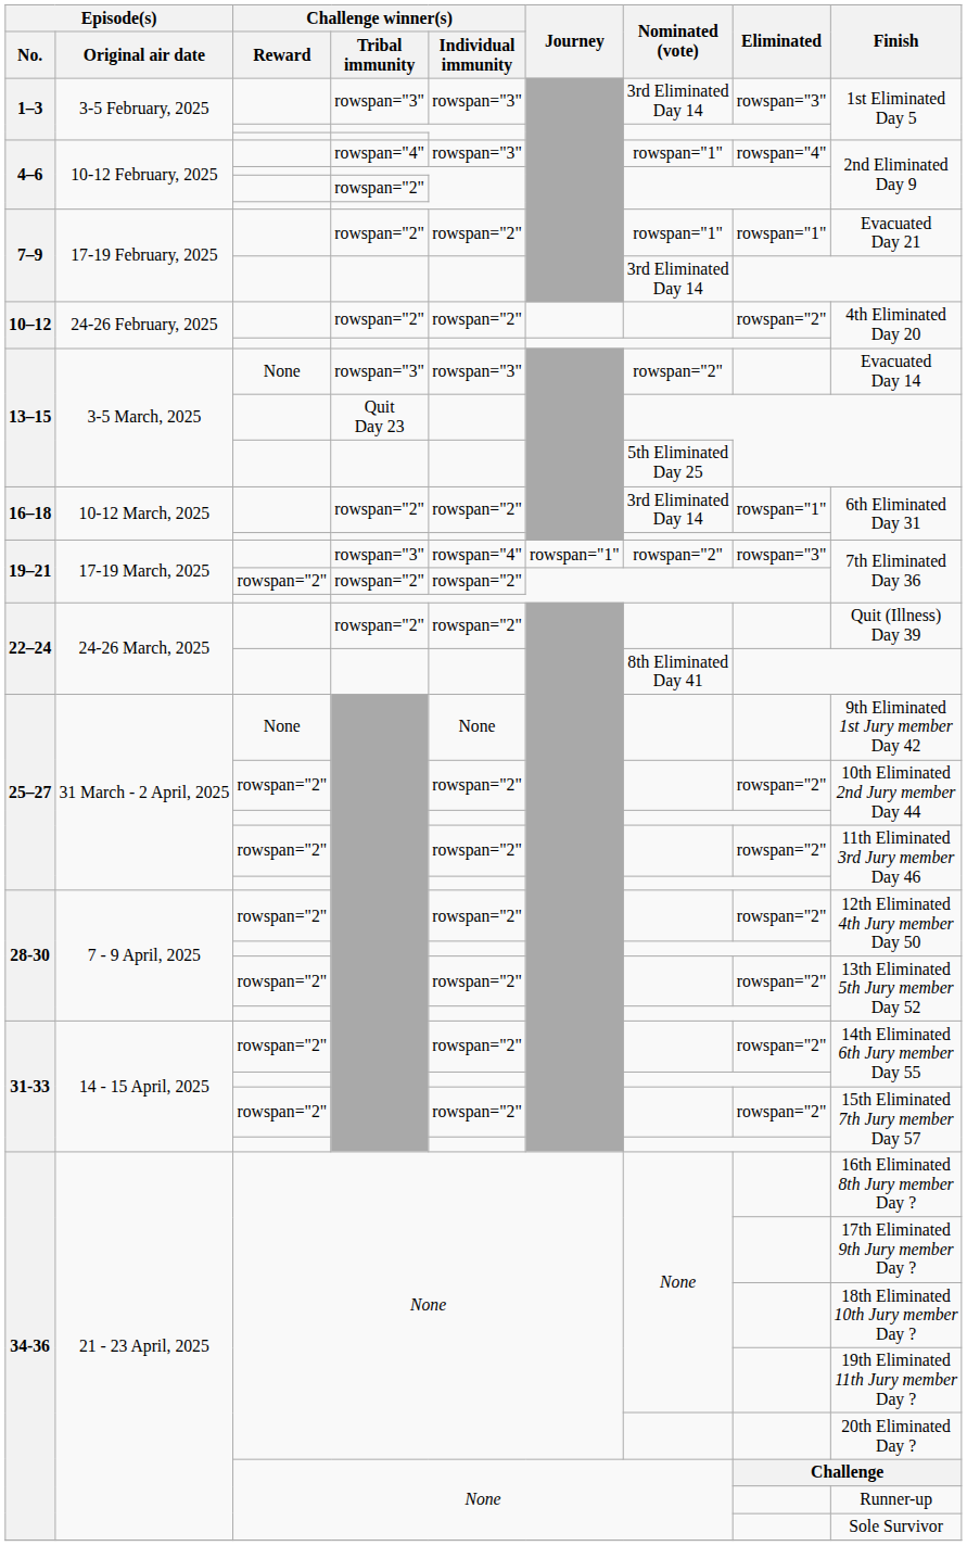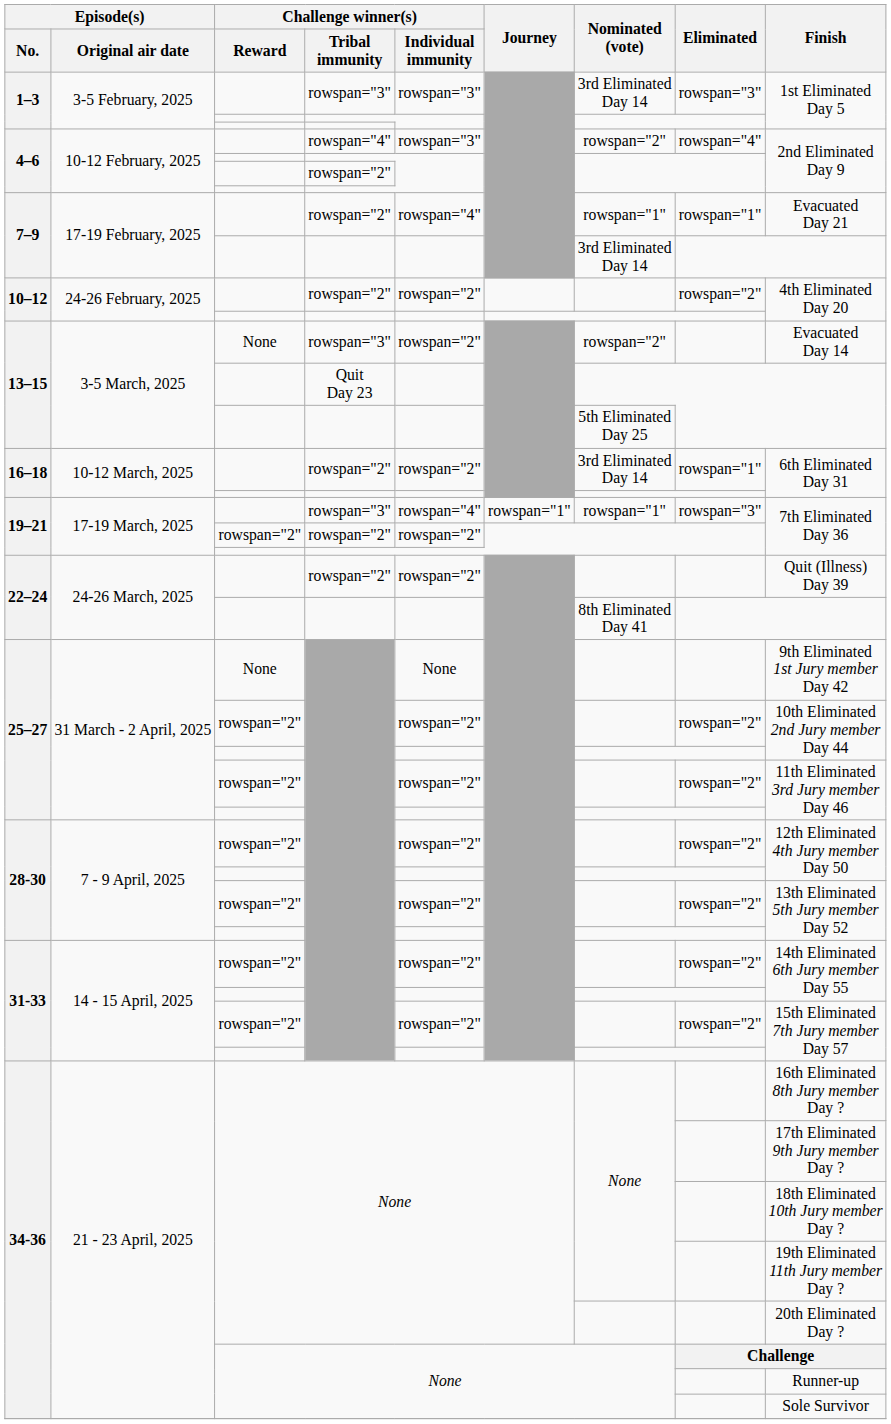4–6 / rowspan="4" | Nominated (vote): rowspan="1" -> rowspan="2"
7–9 / rowspan="2" | Challenge winner(s) / Individual immunity: rowspan="2" -> rowspan="4"
13–15 / rowspan="3" | Challenge winner(s) / Individual immunity: rowspan="3" -> rowspan="2"
19–21 / rowspan="3" | Nominated (vote): rowspan="2" -> rowspan="1"
